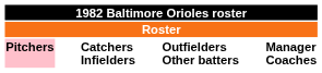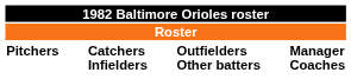Pitchers | column 1: pink background -> no background
